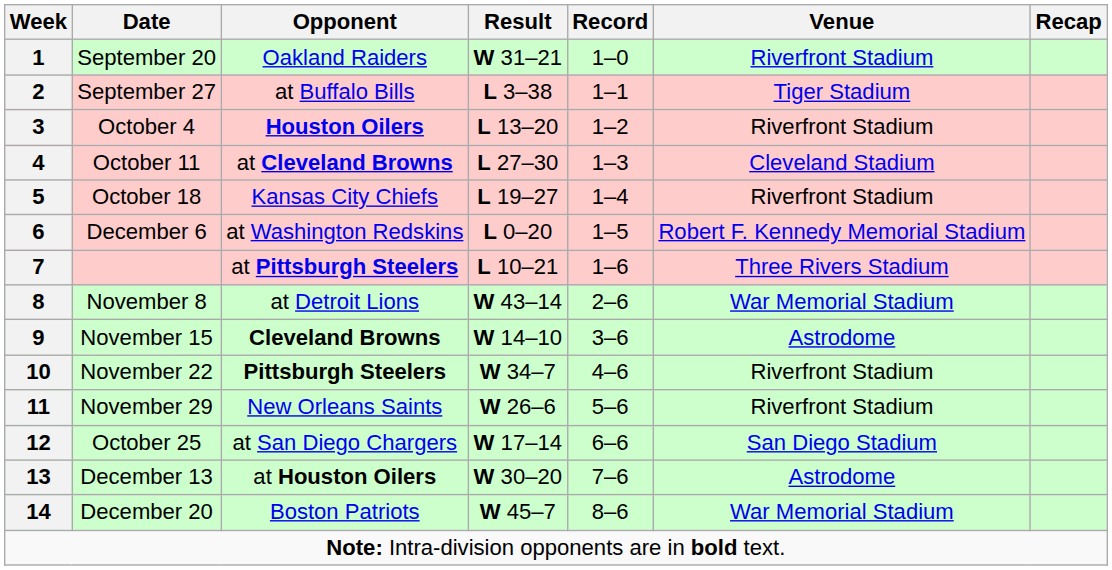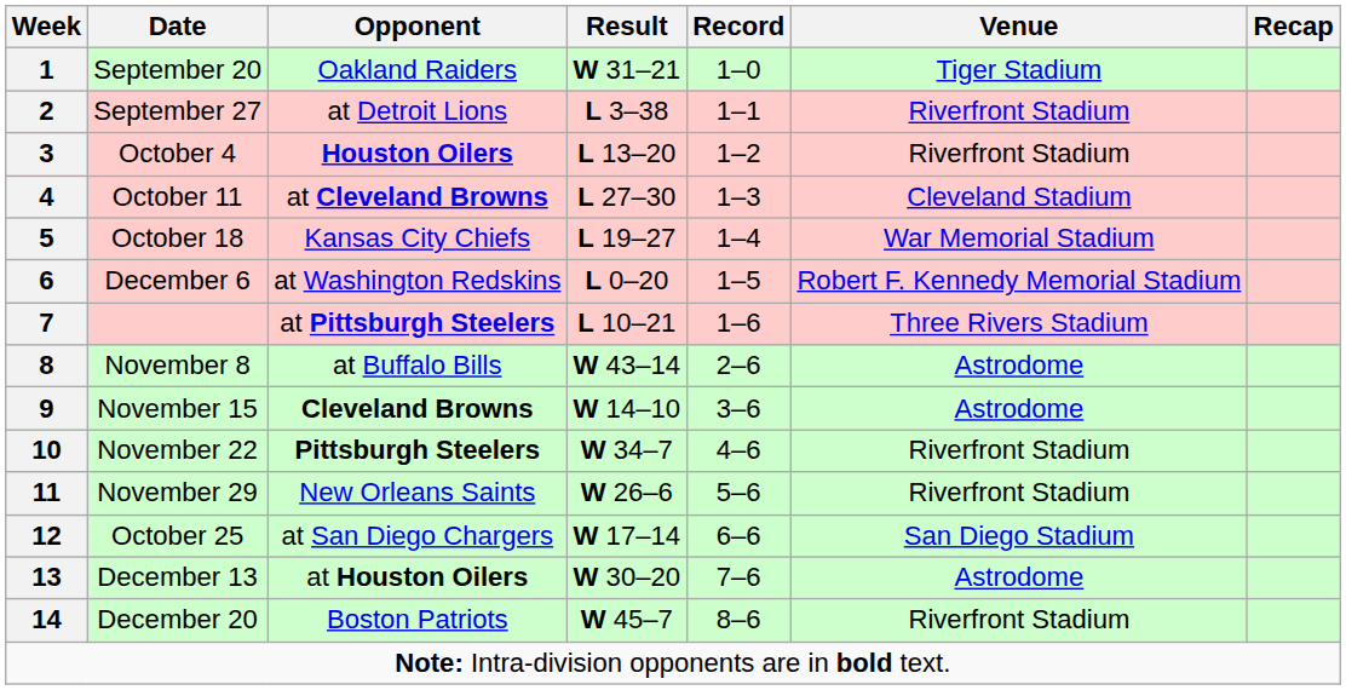1 | Venue: Riverfront Stadium -> Tiger Stadium
2 | Opponent: at Buffalo Bills -> at Detroit Lions
2 | Venue: Tiger Stadium -> Riverfront Stadium
5 | Venue: Riverfront Stadium -> War Memorial Stadium
8 | Opponent: at Detroit Lions -> at Buffalo Bills
8 | Venue: War Memorial Stadium -> Astrodome
14 | Venue: War Memorial Stadium -> Riverfront Stadium
